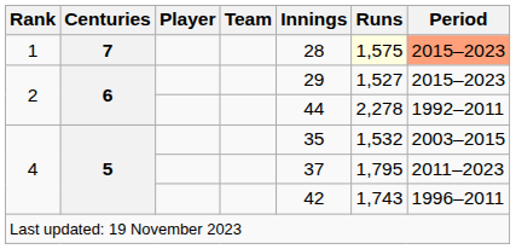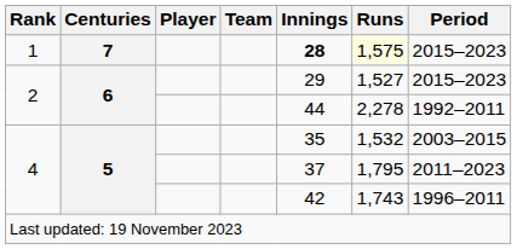1 | Innings: normal -> bold
1 | Period: lightsalmon background -> no background
